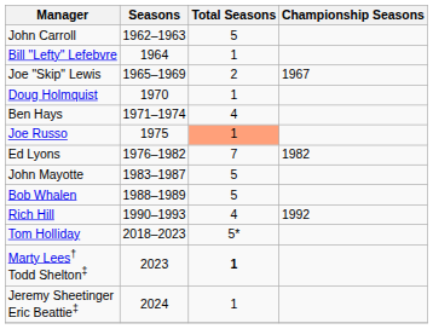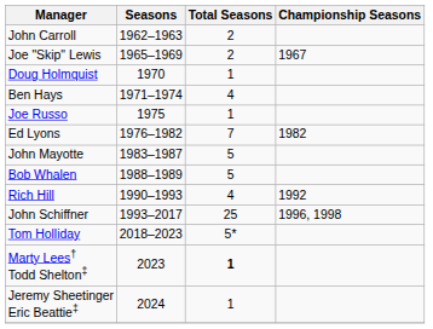John Carroll | Total Seasons: 5 -> 2
- row: Bill "Lefty" Lefebvre | 1964 | 1
Joe Russo | Total Seasons: lightsalmon background -> no background
+ row: John Schiffner | 1993–2017 | 25 | 1996, 1998
